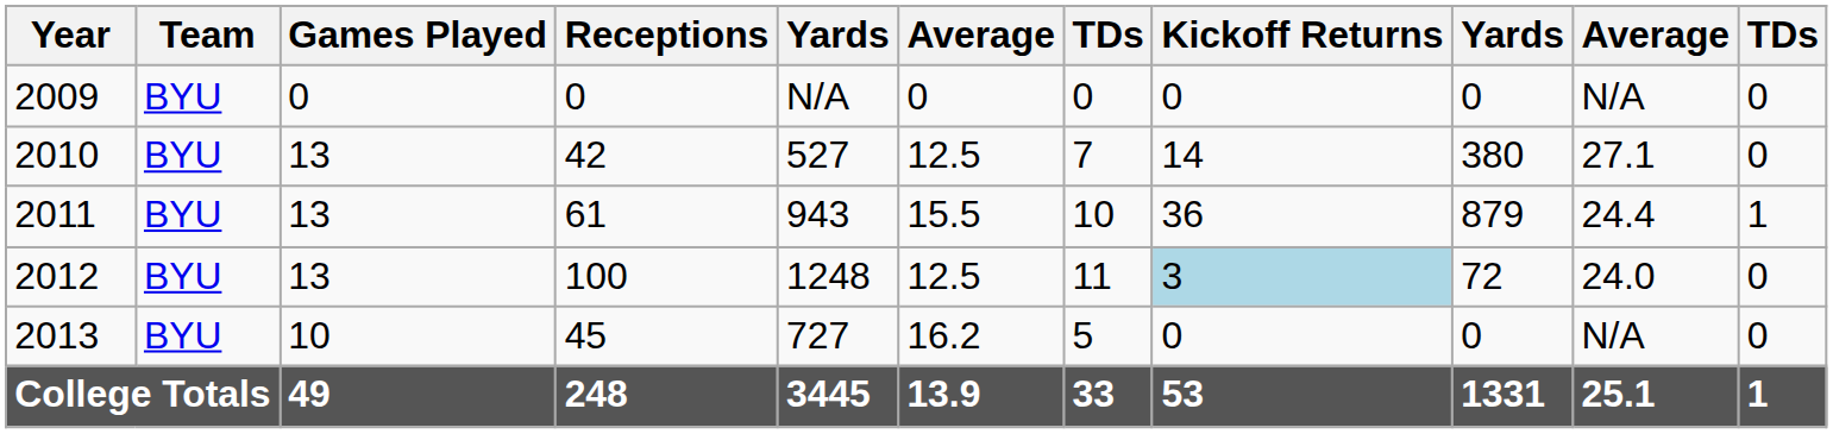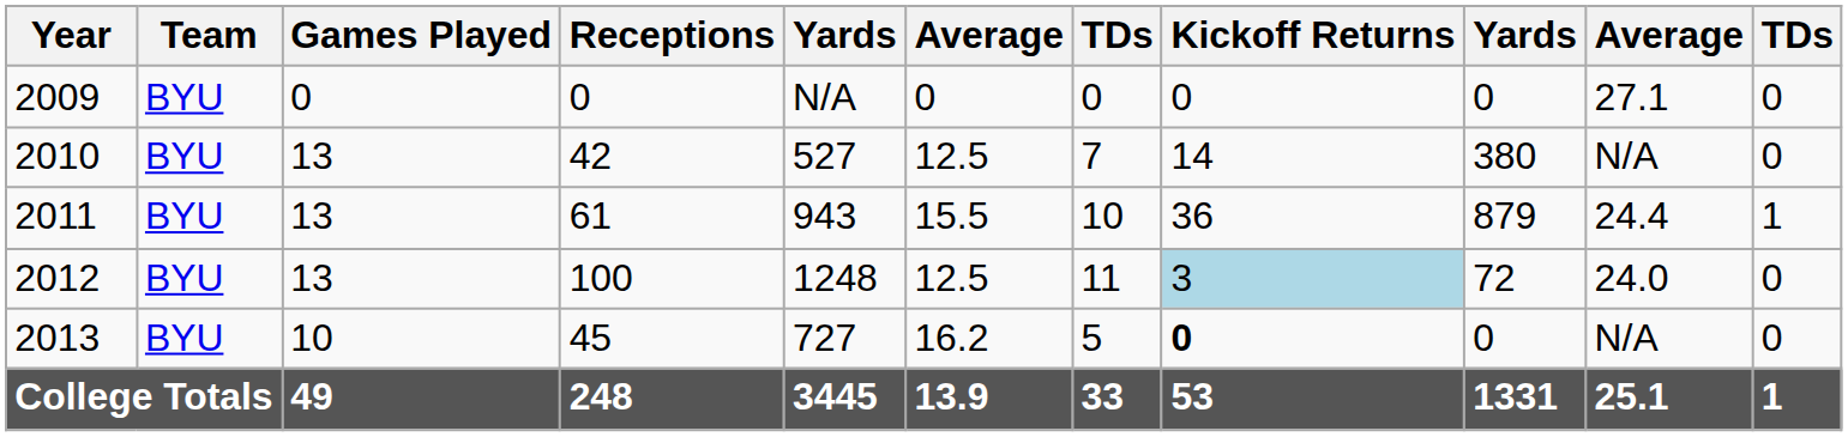2009 | column 10: N/A -> 27.1
2010 | column 10: 27.1 -> N/A
2013 | Kickoff Returns: normal -> bold
